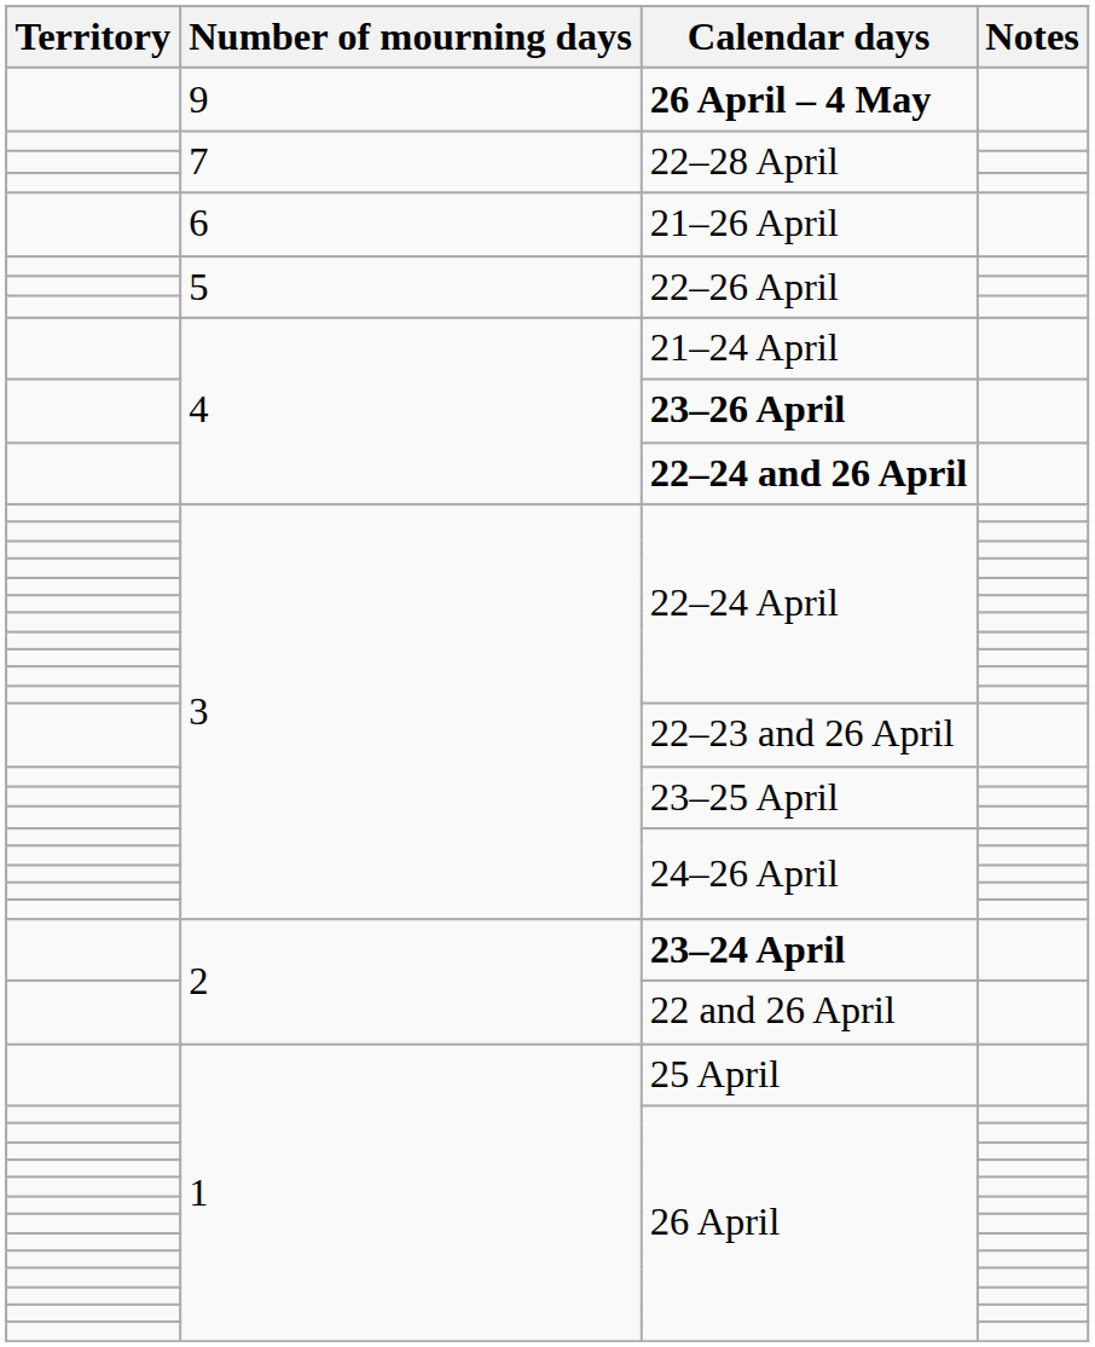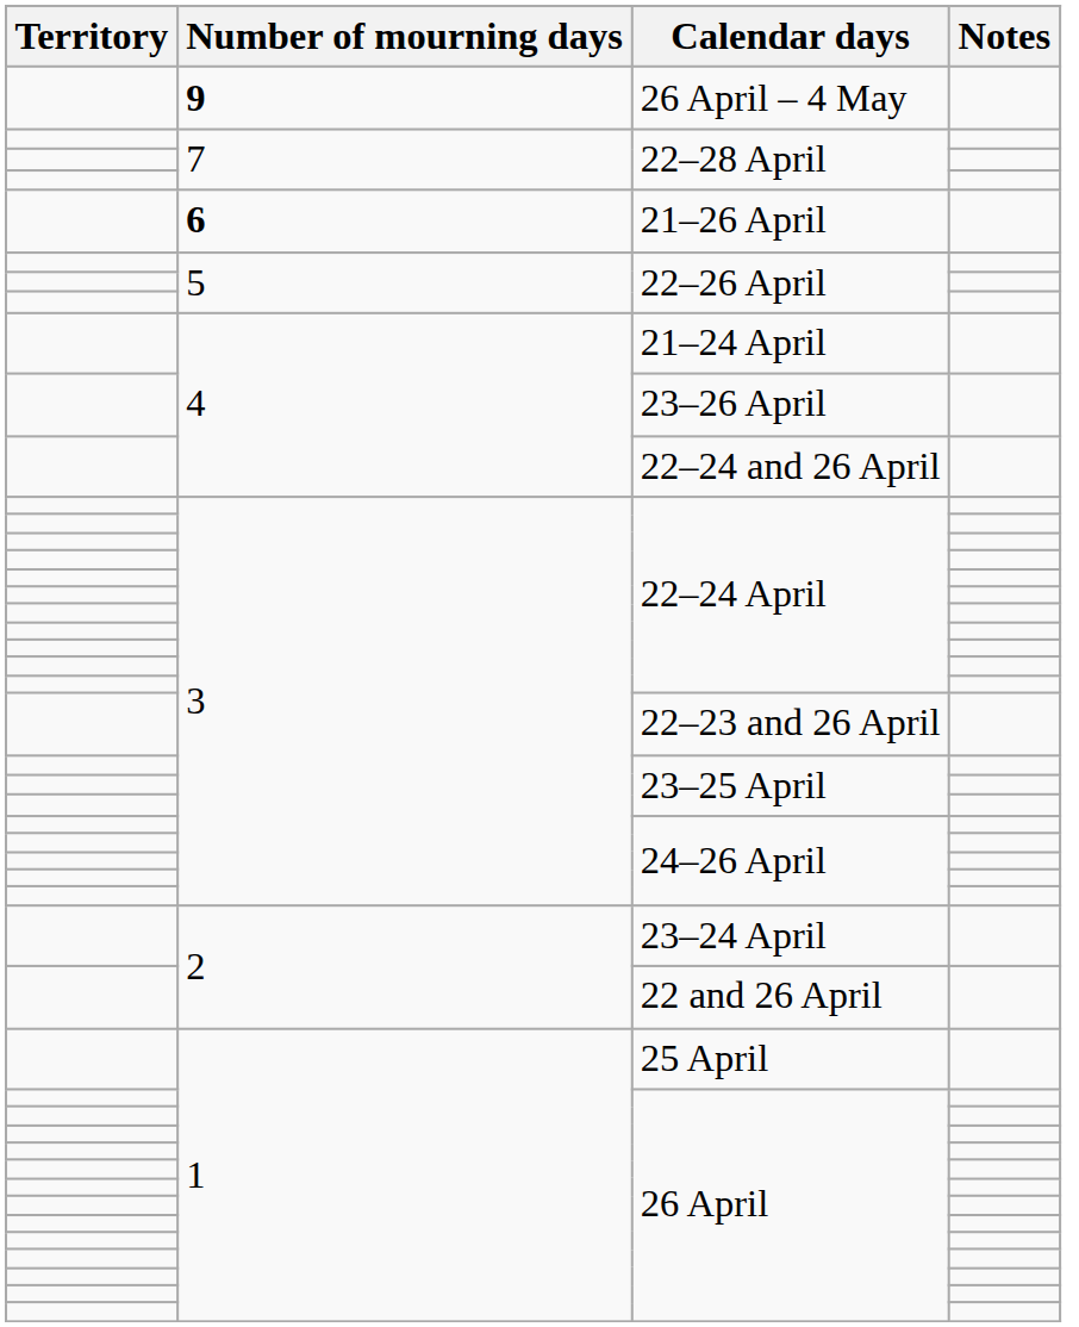26 April – 4 May | Number of mourning days: normal -> bold
26 April – 4 May | Calendar days: bold -> normal
21–26 April | Number of mourning days: normal -> bold
23–26 April | Calendar days: bold -> normal
22–24 and 26 April | Calendar days: bold -> normal
23–24 April | Calendar days: bold -> normal
